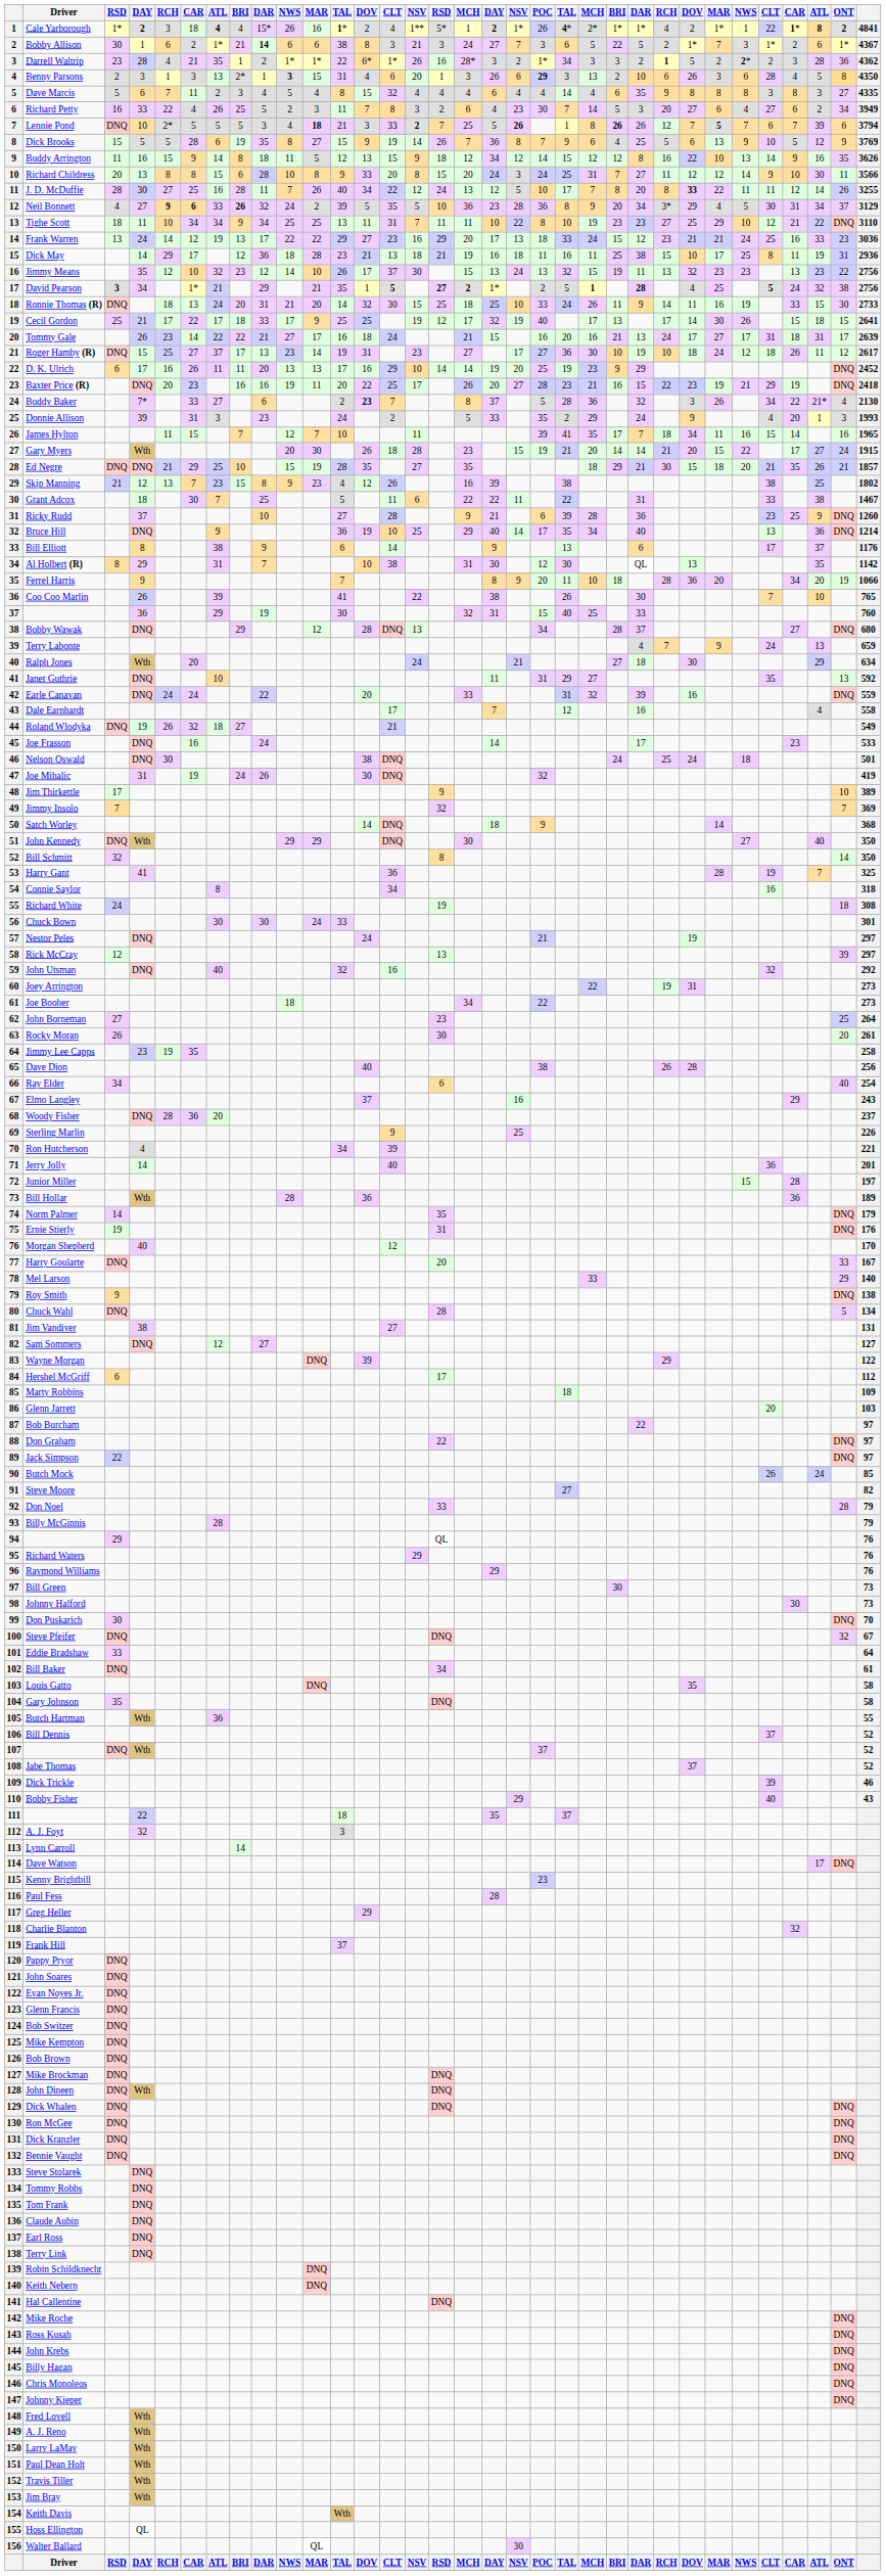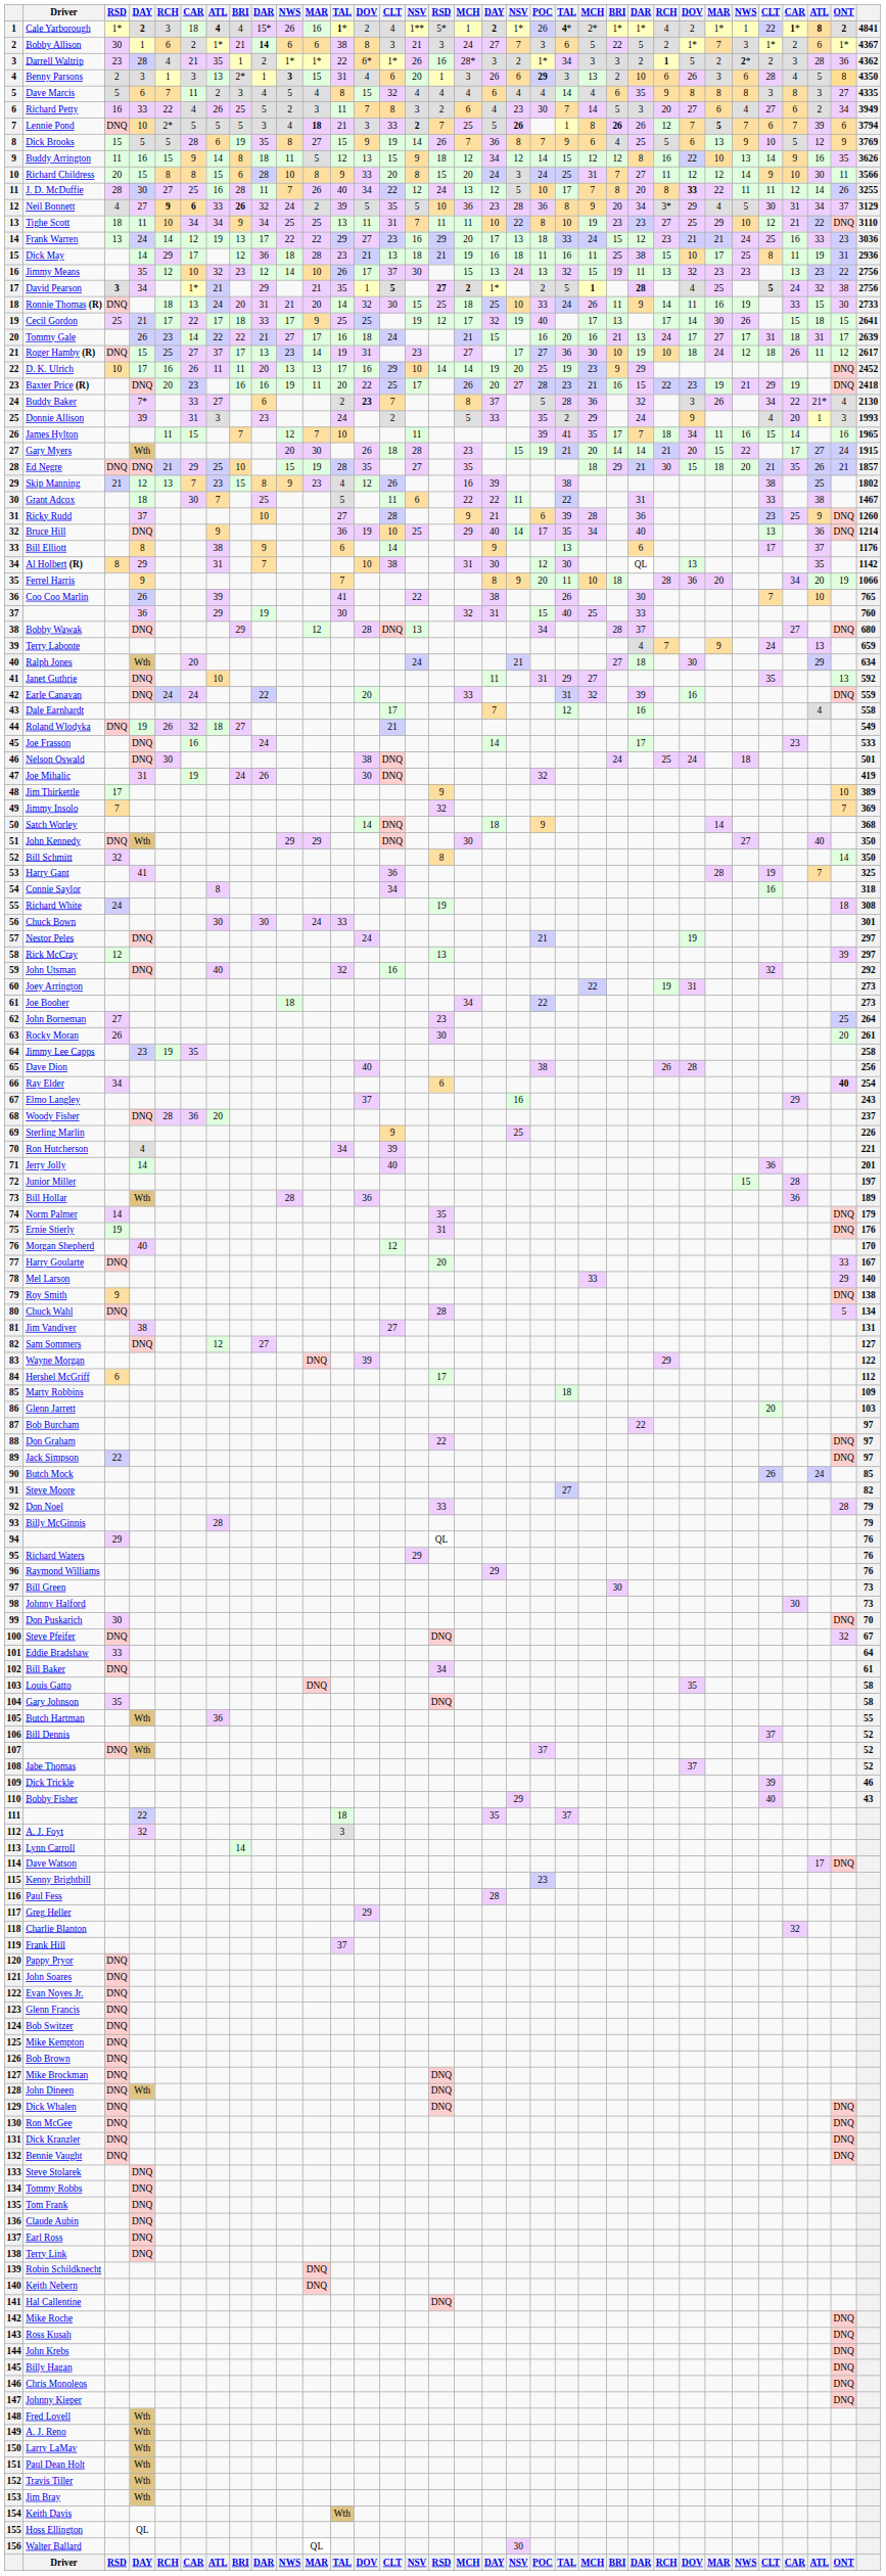Richard Childress | column 4: 13 -> 15
D. K. Ulrich | column 3: 6 -> 10
Ray Elder | ONT: normal -> bold
